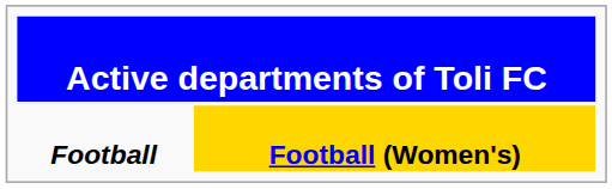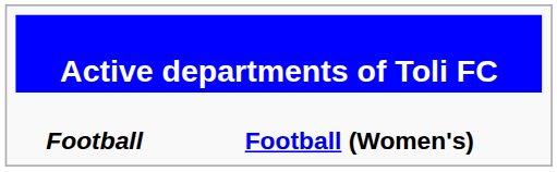Football | column 2: gold background -> no background
